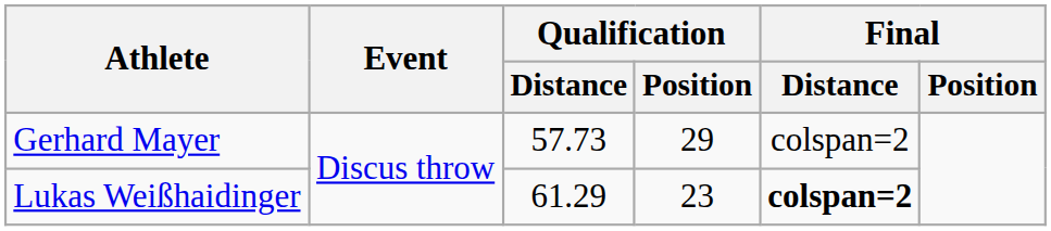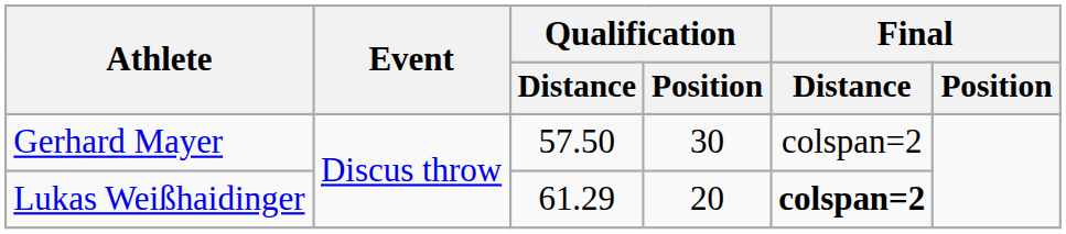Gerhard Mayer | Qualification / Distance: 57.73 -> 57.50
Gerhard Mayer | Qualification / Position: 29 -> 30
Lukas Weißhaidinger | Qualification / Position: 23 -> 20
